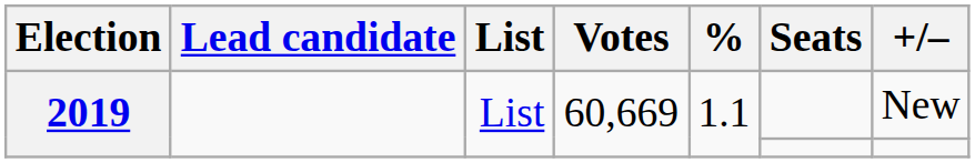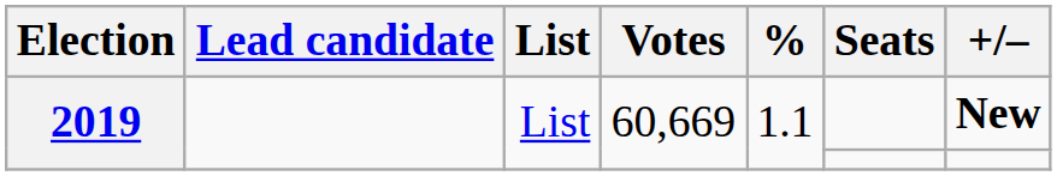row 2 | +/–: normal -> bold
